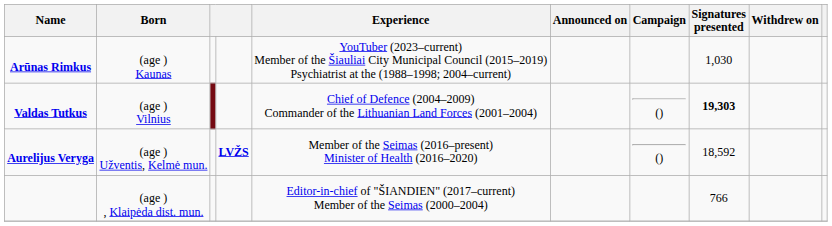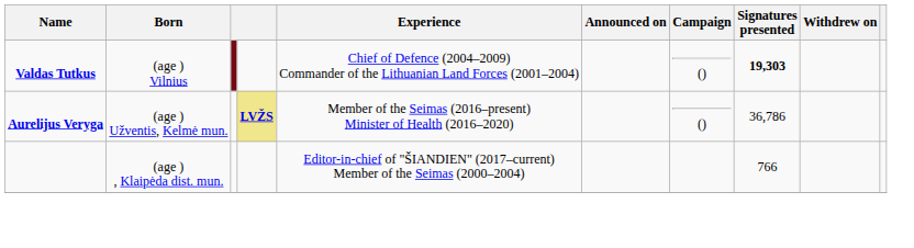- row: Arūnas Rimkus | (age ) Kaunas | YouTuber (2023–current) Member of the Šiauliai City Municipal Council (2015–2019) Psychiatrist at the (1988–1998; 2004–current) | 1,030
Aurelijus Veryga | column 4: no background -> khaki background
Aurelijus Veryga | Signatures presented: 18,592 -> 36,786
